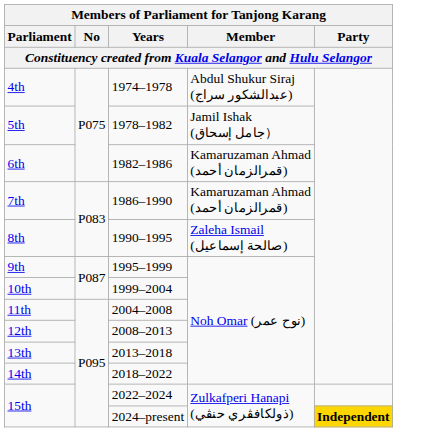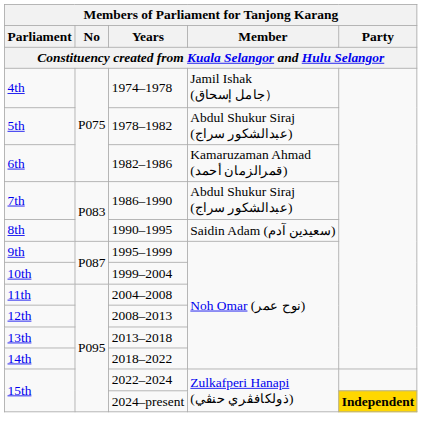4th | Member: Abdul Shukur Siraj (عبدالشكور سراج) -> Jamil Ishak (جامل إسحاق）
5th | Member: Jamil Ishak (جامل إسحاق） -> Abdul Shukur Siraj (عبدالشكور سراج)
7th | Member: Kamaruzaman Ahmad (قمرالزمان أحمد) -> Abdul Shukur Siraj (عبدالشكور سراج)
8th | Member: Zaleha Ismail (صالحة إسماعيل) -> Saidin Adam (سعيدين آدم)
